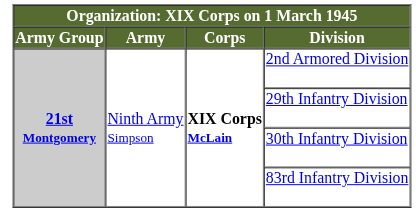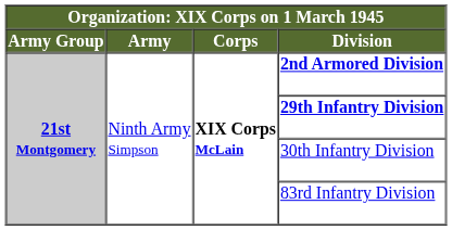2nd Armored Division | Division: normal -> bold
29th Infantry Division | Division: normal -> bold
